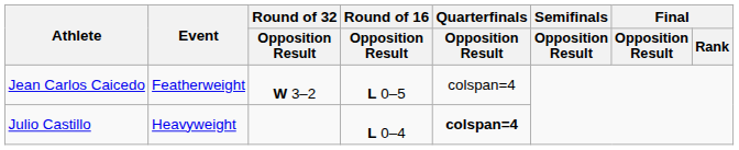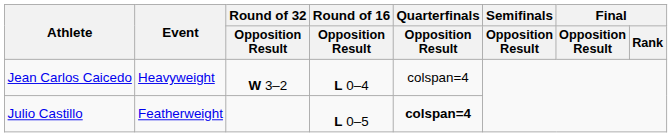Jean Carlos Caicedo | Event: Featherweight -> Heavyweight
Jean Carlos Caicedo | Round of 16 / Opposition Result: L 0–5 -> L 0–4
Julio Castillo | Event: Heavyweight -> Featherweight
Julio Castillo | Round of 16 / Opposition Result: L 0–4 -> L 0–5
